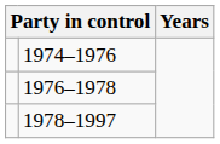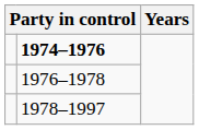1974–1976 | column 2: normal -> bold
